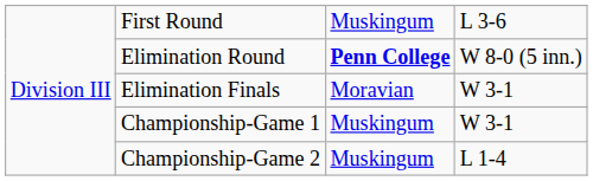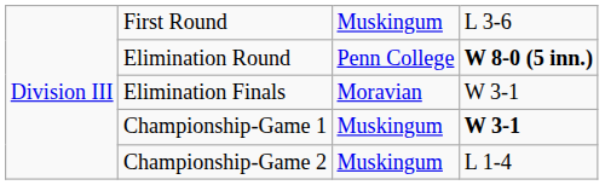Elimination Round | column 3: bold -> normal
Elimination Round | column 4: normal -> bold
Championship-Game 1 | column 4: normal -> bold
